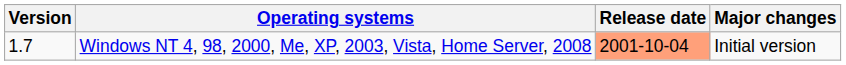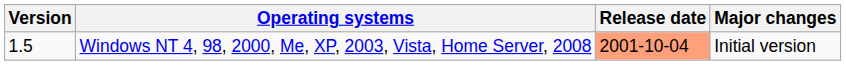row 2 | Version: 1.7 -> 1.5
